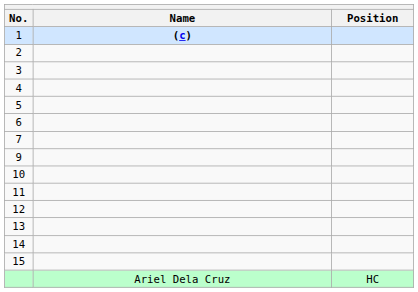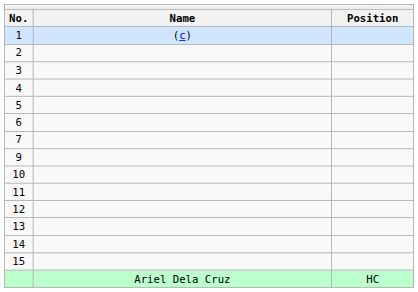1 | Name: bold -> normal
